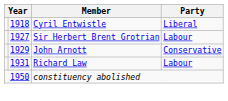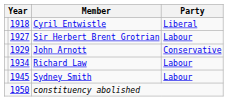Richard Law | column 2: 1931 -> 1934
+ row: 1945 | Sydney Smith | Labour
